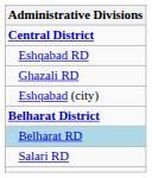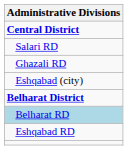row 3 | column 1: Eshqabad RD -> Salari RD
row 8 | column 1: Salari RD -> Eshqabad RD
